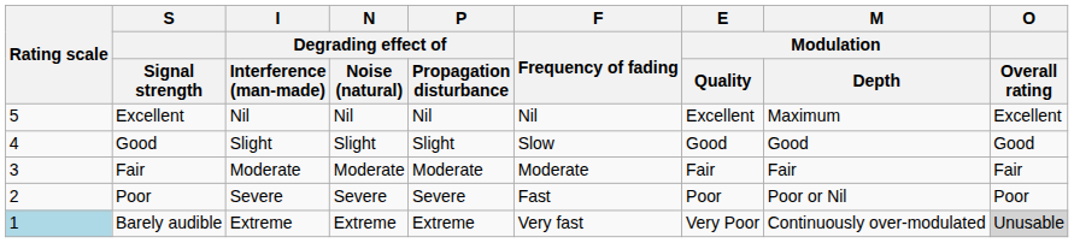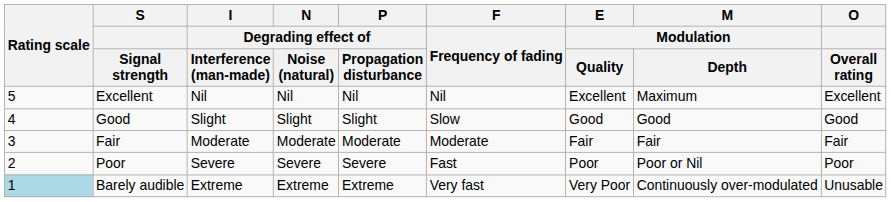Barely audible | O / Overall rating: lightgrey background -> no background
